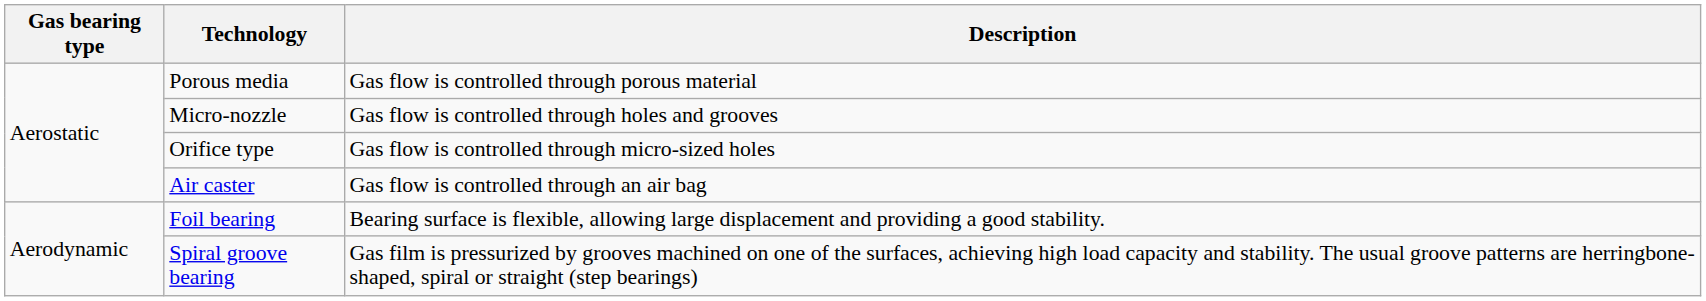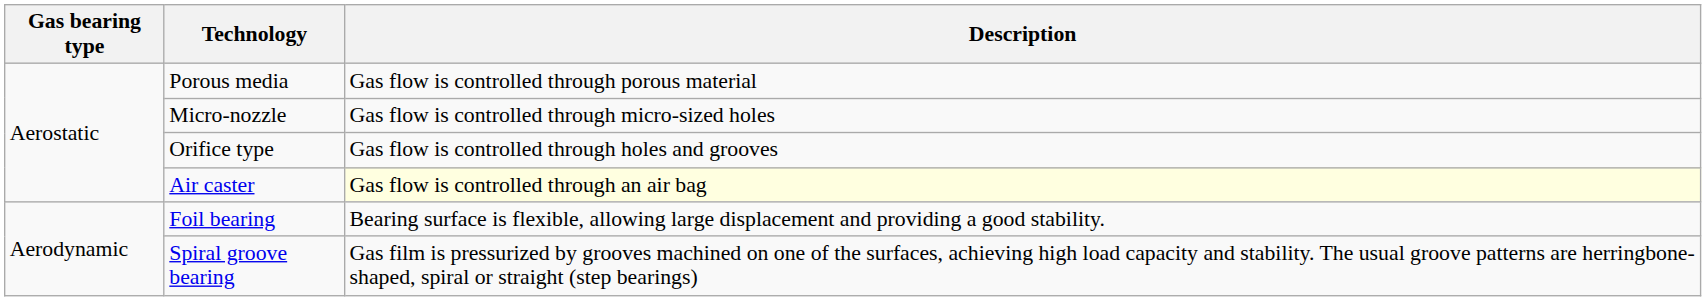Micro-nozzle | Description: Gas flow is controlled through holes and grooves -> Gas flow is controlled through micro-sized holes
Orifice type | Description: Gas flow is controlled through micro-sized holes -> Gas flow is controlled through holes and grooves
Air caster | Description: no background -> lightyellow background
